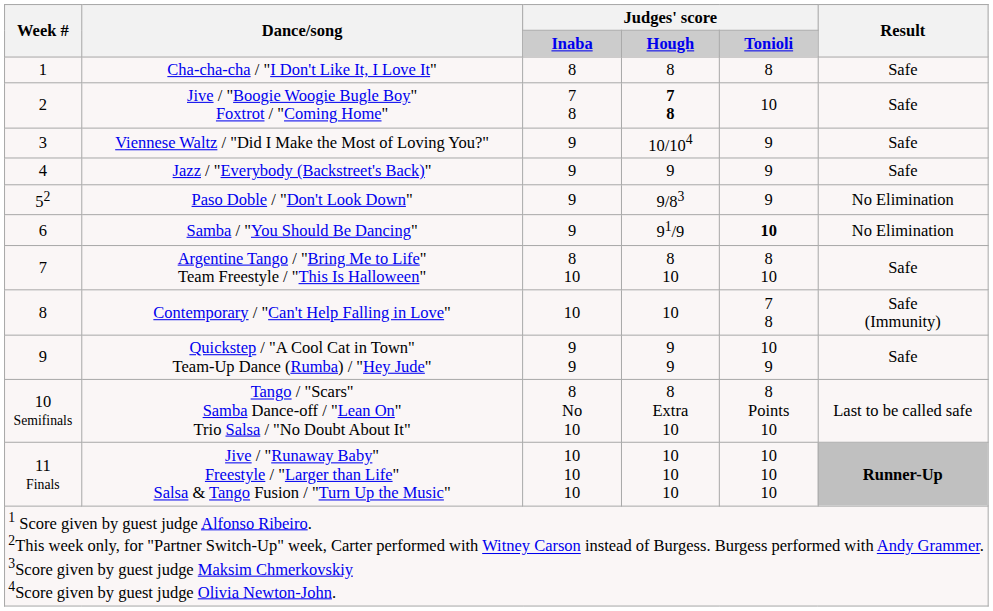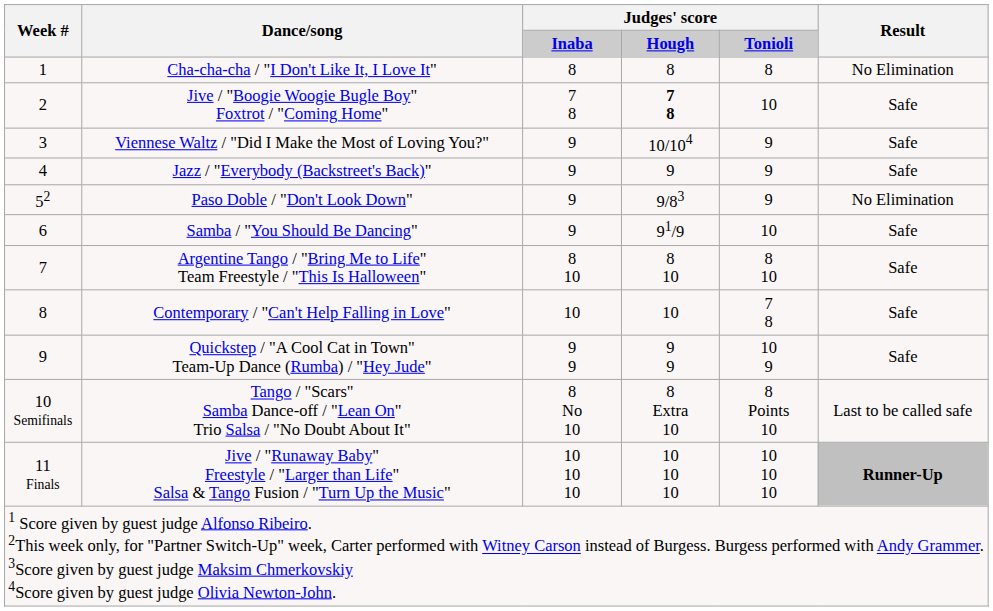Cha-cha-cha / "I Don't Like It, I Love It" | Result: Safe -> No Elimination
Samba / "You Should Be Dancing" | column 5: bold -> normal
Samba / "You Should Be Dancing" | Result: No Elimination -> Safe
Contemporary / "Can't Help Falling in Love" | Result: Safe (Immunity) -> Safe
